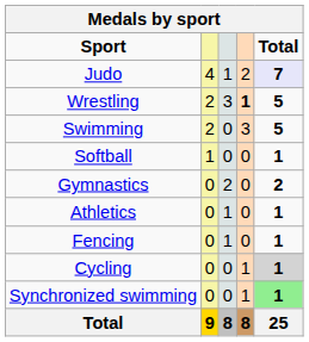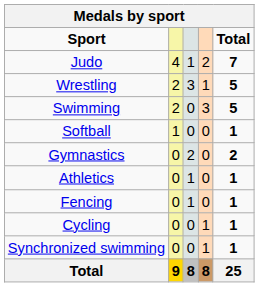Judo | Total: lavender background -> no background
Wrestling | column 4: bold -> normal
Cycling | Total: lightgrey background -> no background
Synchronized swimming | Total: lightgreen background -> no background
